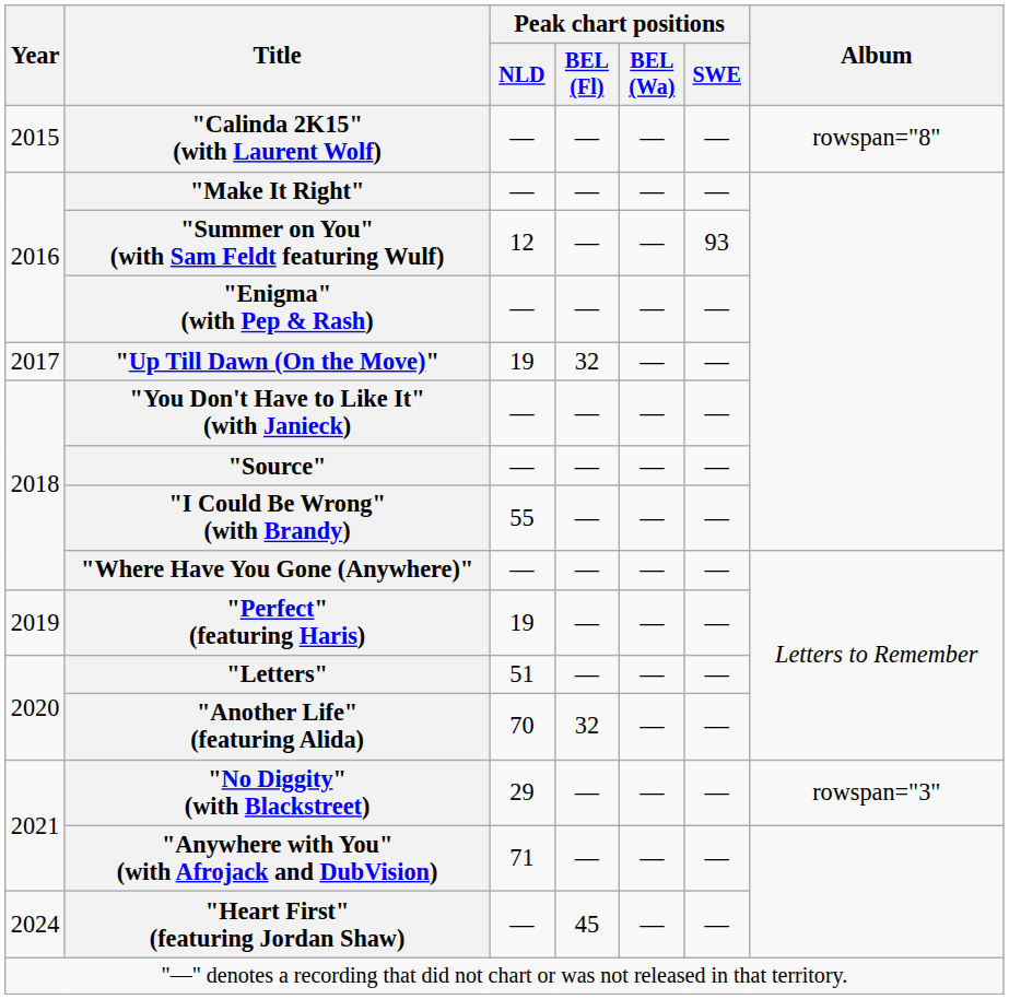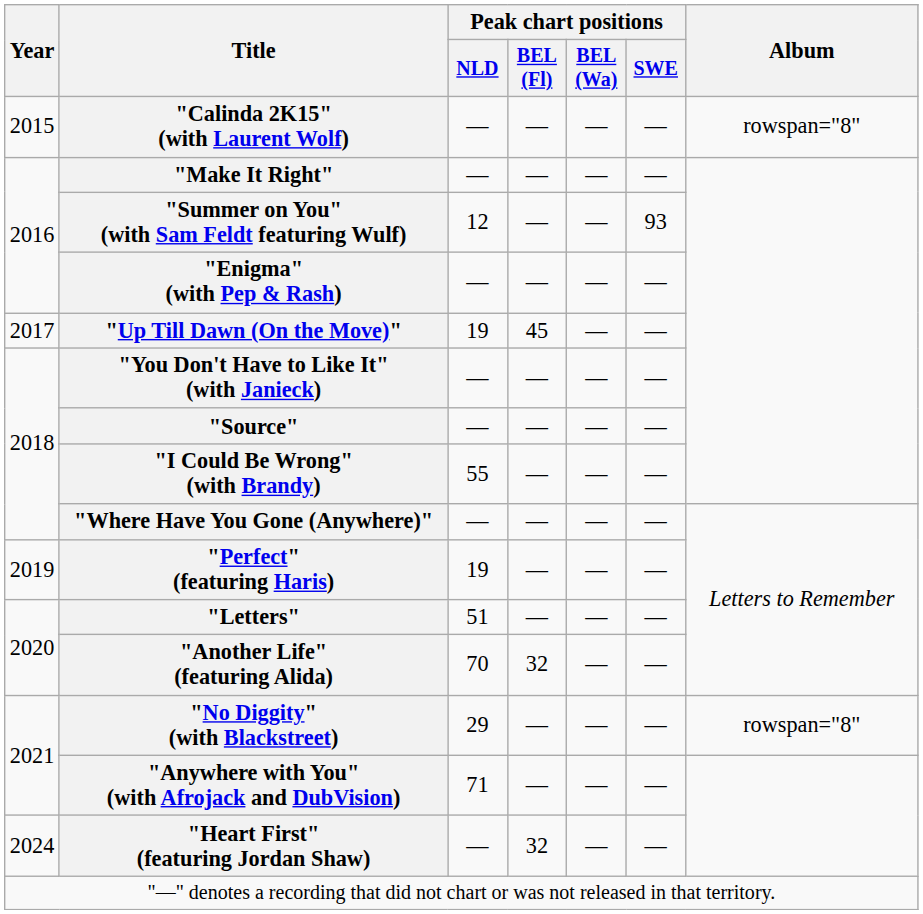"Up Till Dawn (On the Move)" | Peak chart positions / BEL (Fl): 32 -> 45
"No Diggity" (with Blackstreet) | Album: rowspan="3" -> rowspan="8"
"Heart First" (featuring Jordan Shaw) | Peak chart positions / BEL (Fl): 45 -> 32
